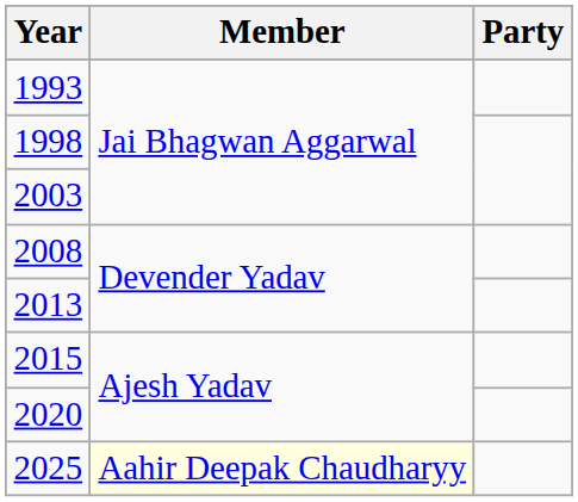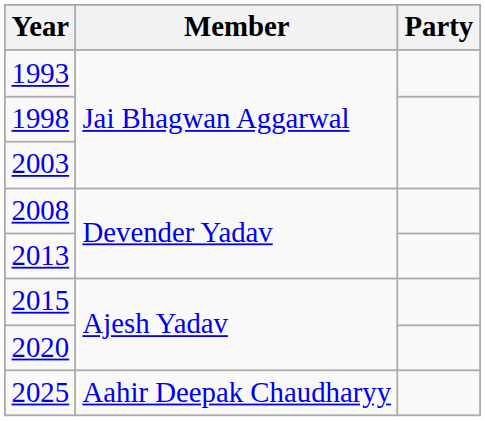2025 | Member: lightyellow background -> no background
